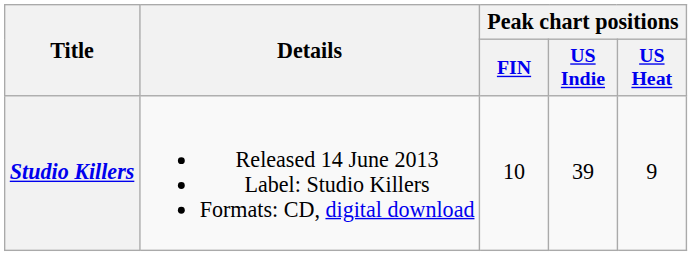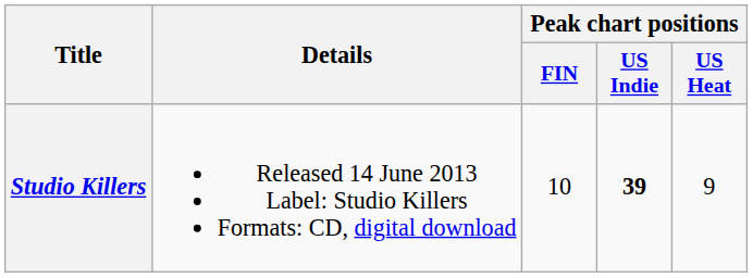Studio Killers | Peak chart positions / US Indie: normal -> bold
